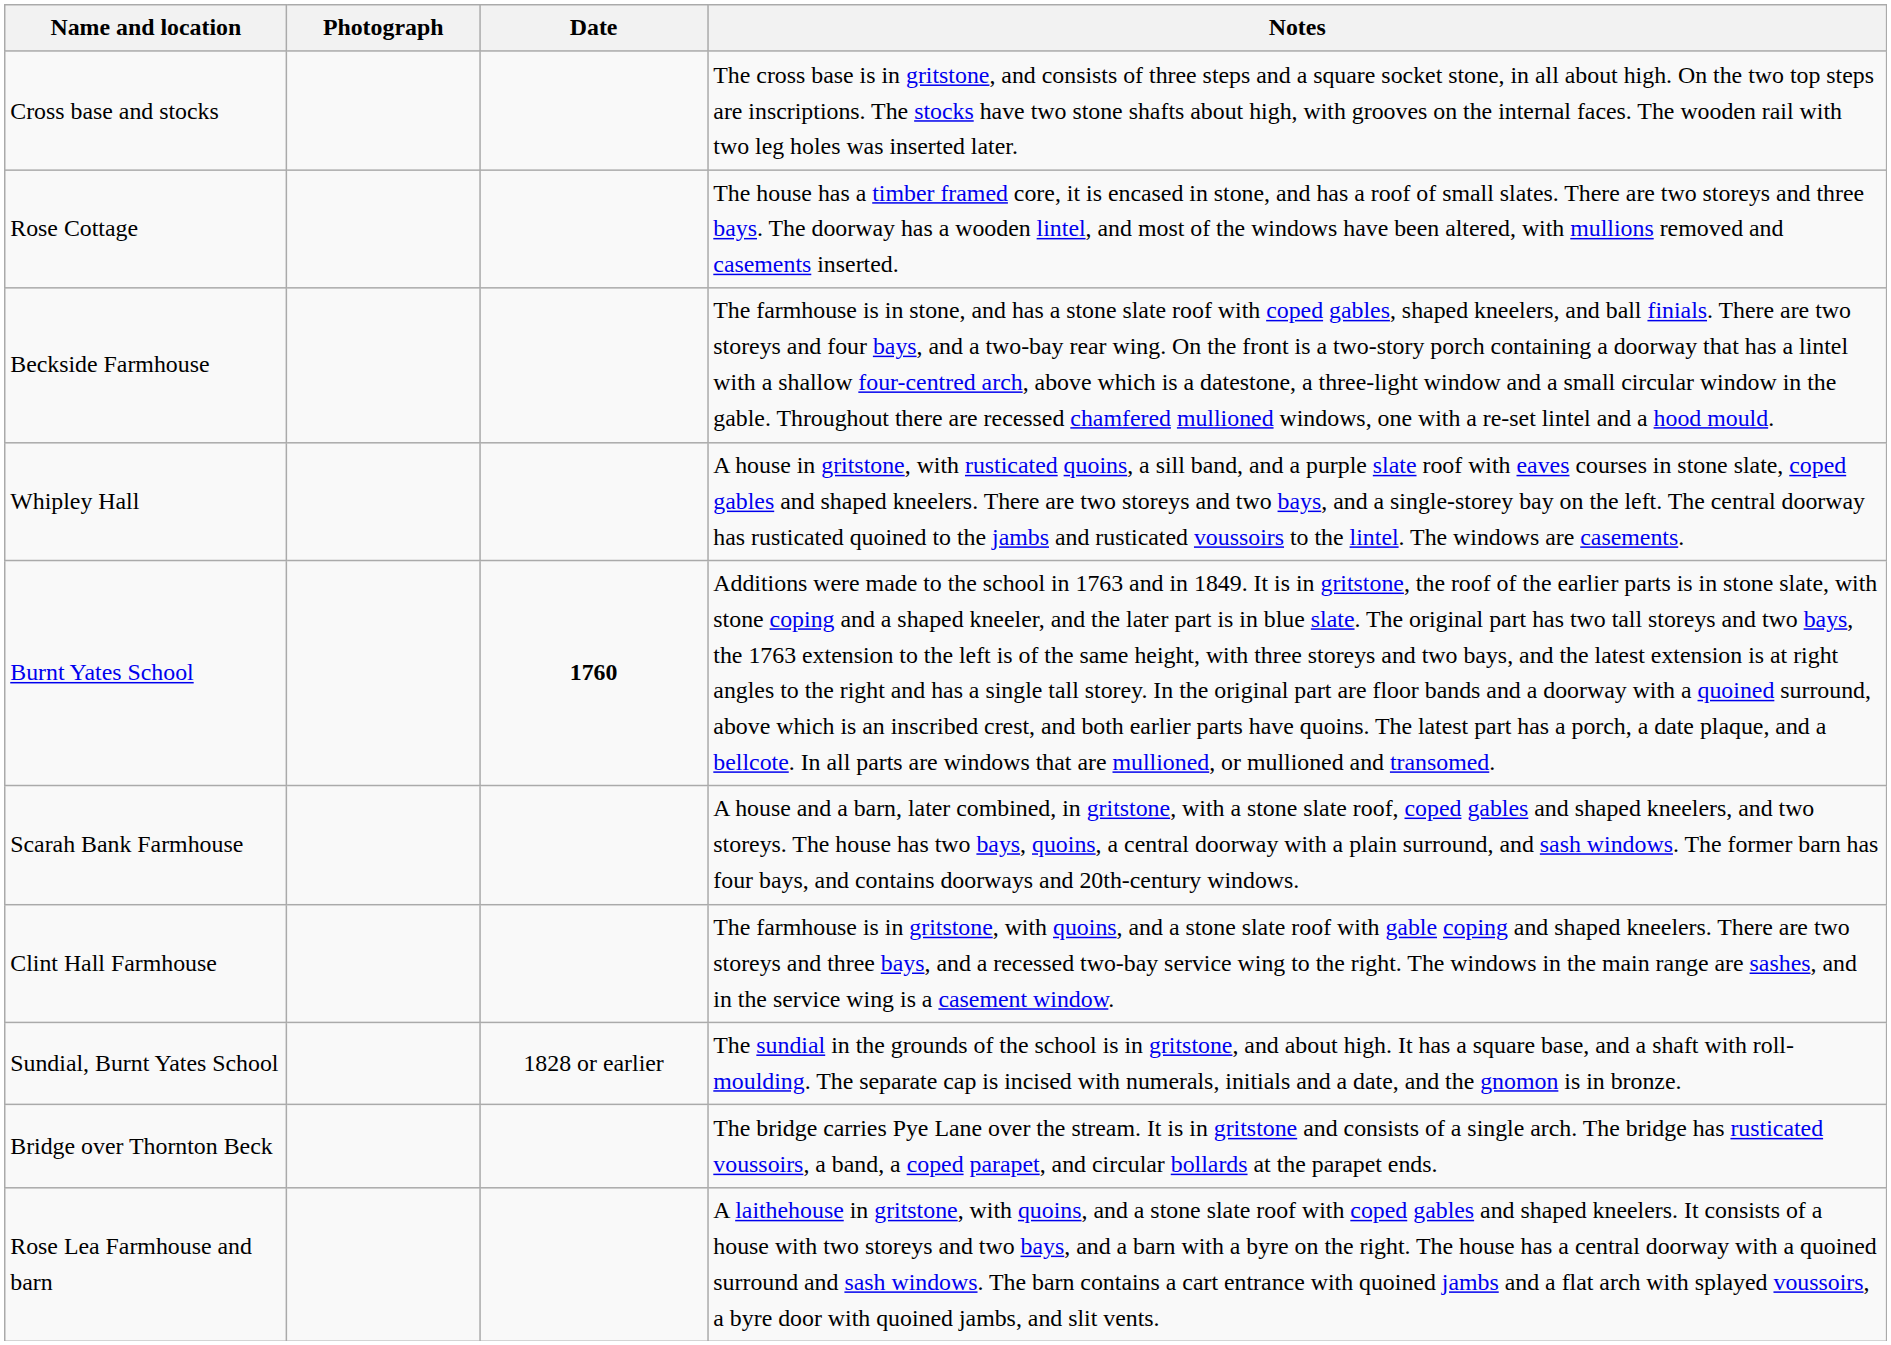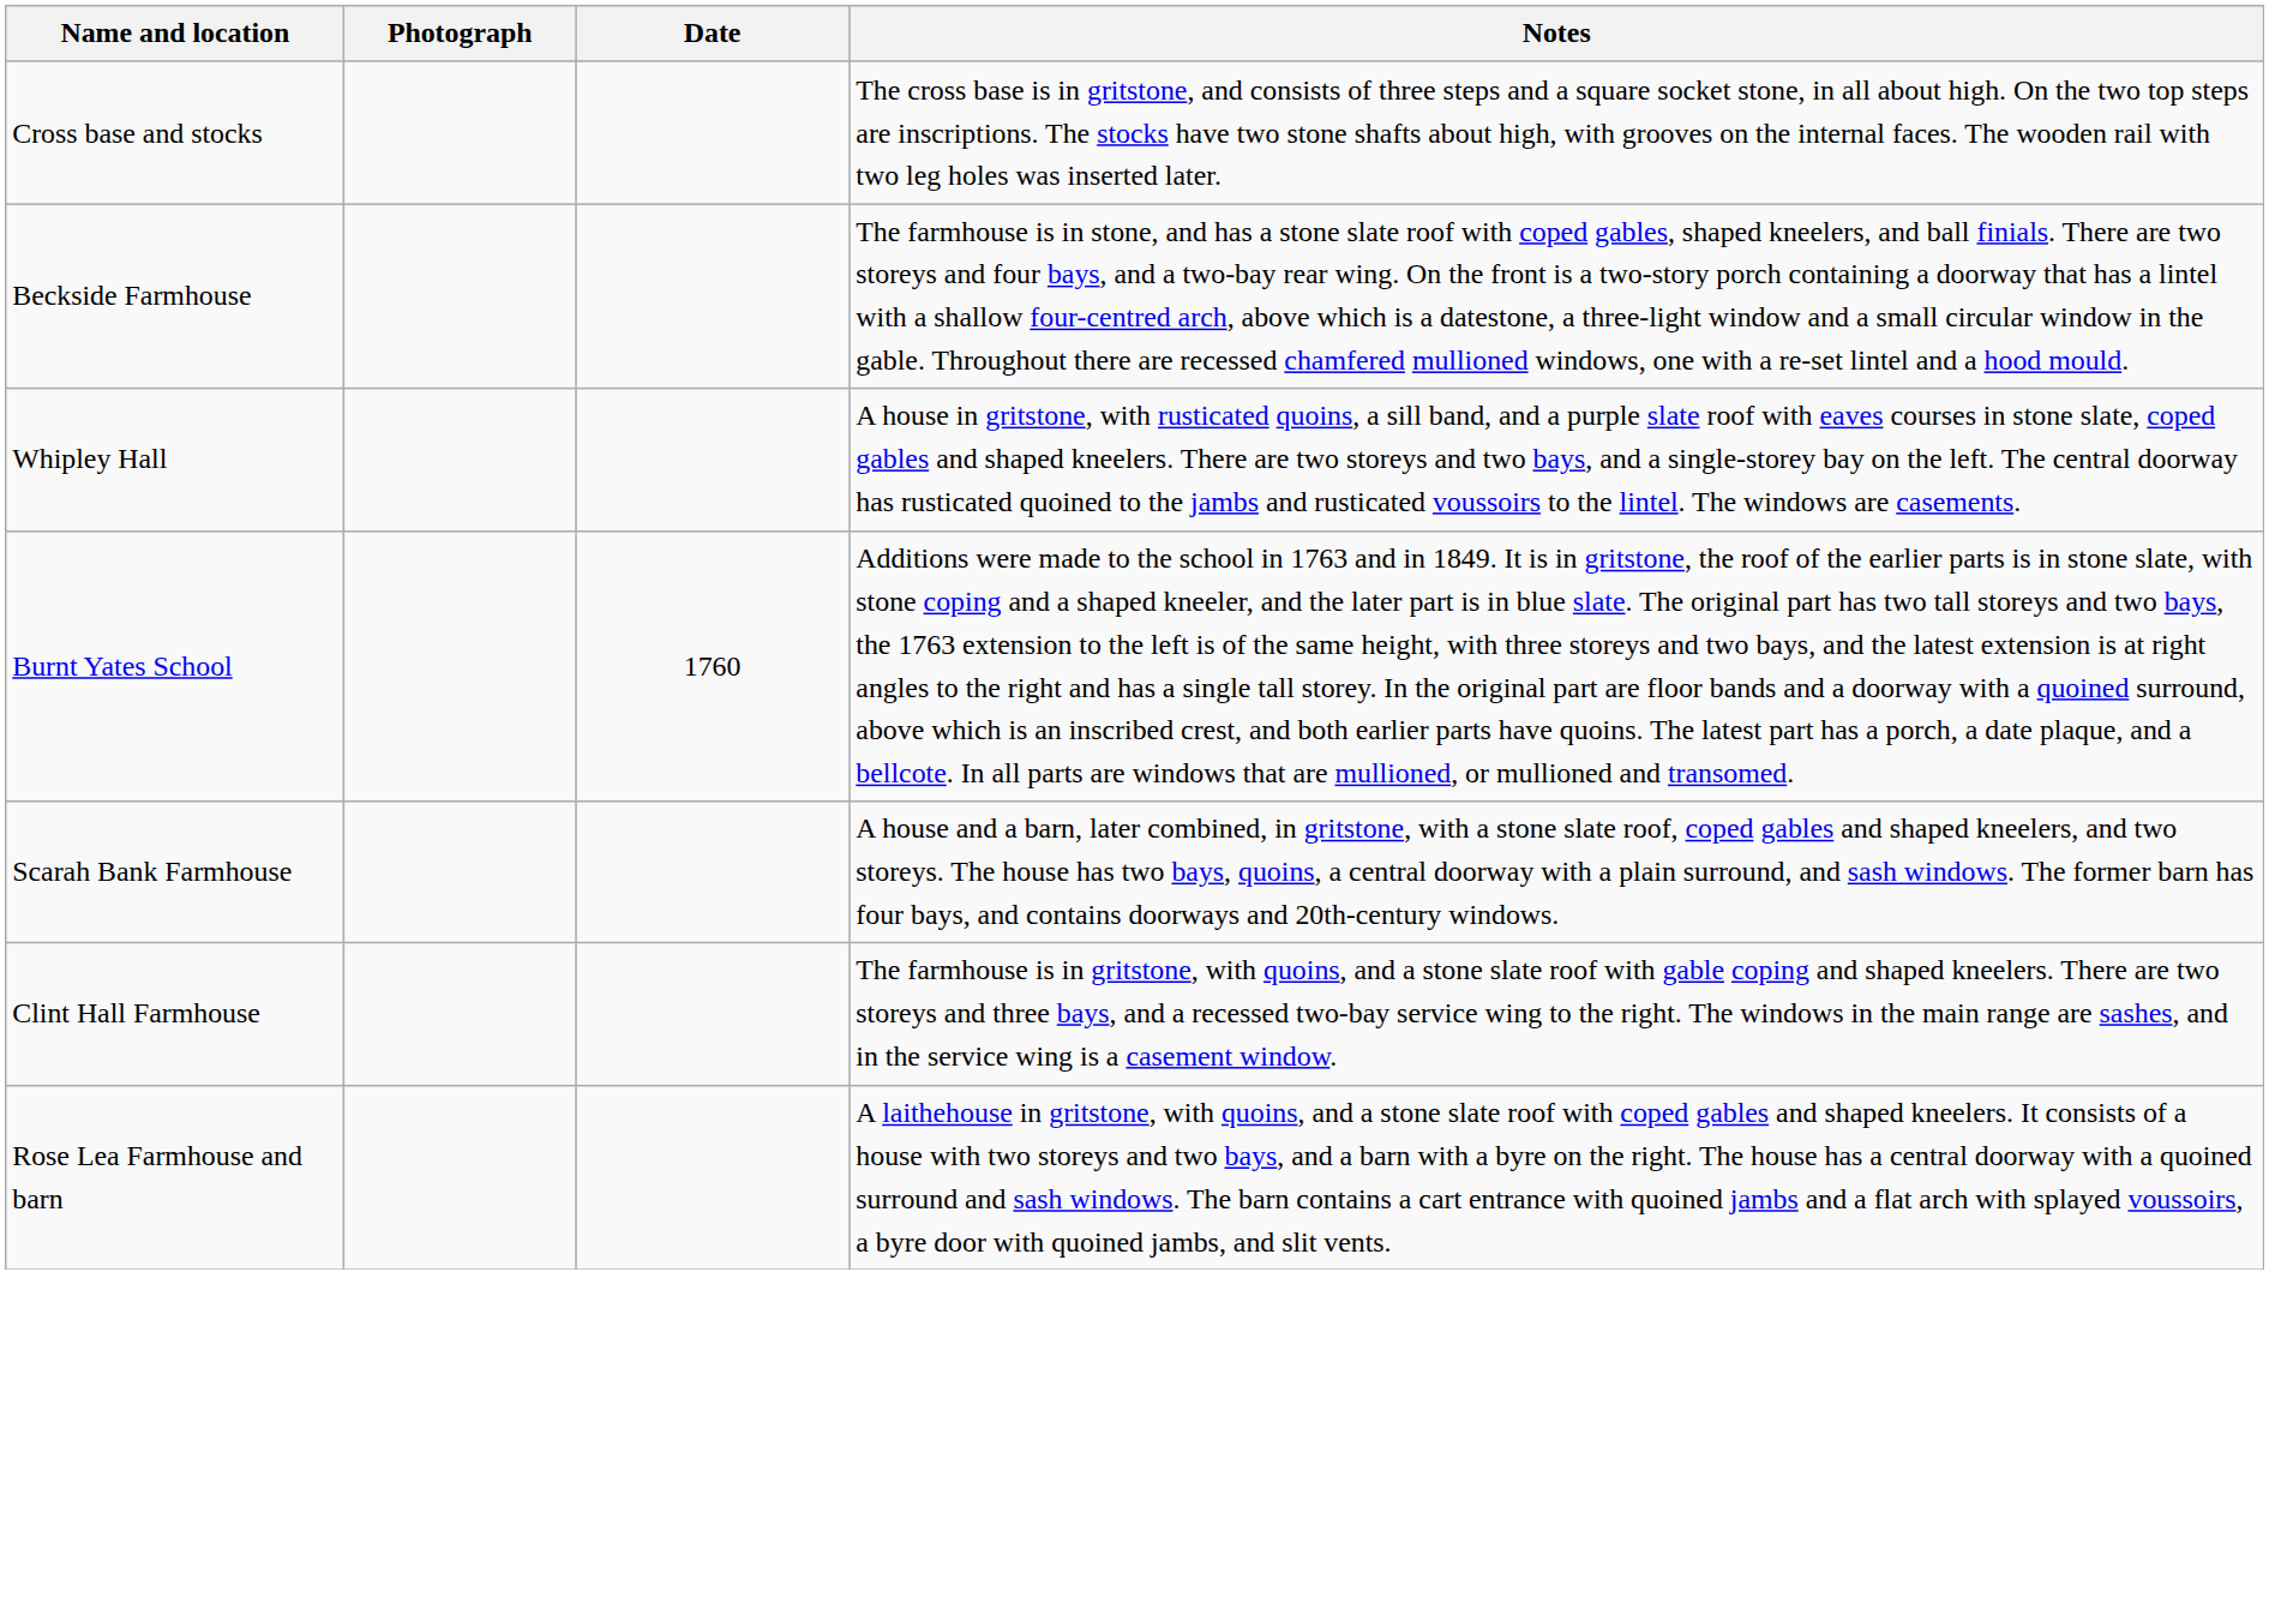- row: Rose Cottage | The house has a timber framed core, it is encased in stone, and has a roof of small slates. There are two storeys and three bays. The doorway has a wooden lintel, and most of the windows have been altered, with mullions removed and casements inserted.
Burnt Yates School | Date: bold -> normal
- row: Sundial, Burnt Yates School | 1828 or earlier | The sundial in the grounds of the school is in gritstone, and about high. It has a square base, and a shaft with roll-moulding. The separate cap is incised with numerals, initials and a date, and the gnomon is in bronze.
- row: Bridge over Thornton Beck | The bridge carries Pye Lane over the stream. It is in gritstone and consists of a single arch. The bridge has rusticated voussoirs, a band, a coped parapet, and circular bollards at the parapet ends.
